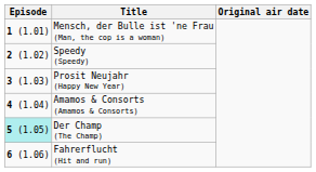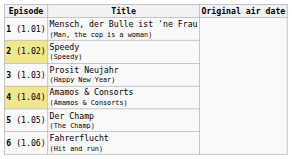Speedy (Speedy) | Episode: no background -> khaki background
Amamos & Consorts (Amamos & Consorts) | Episode: no background -> khaki background
Der Champ (The Champ) | Episode: paleturquoise background -> no background
